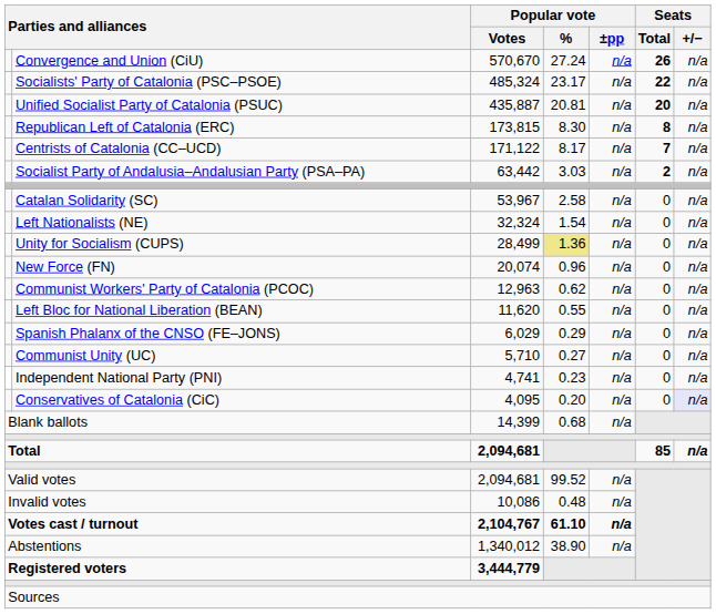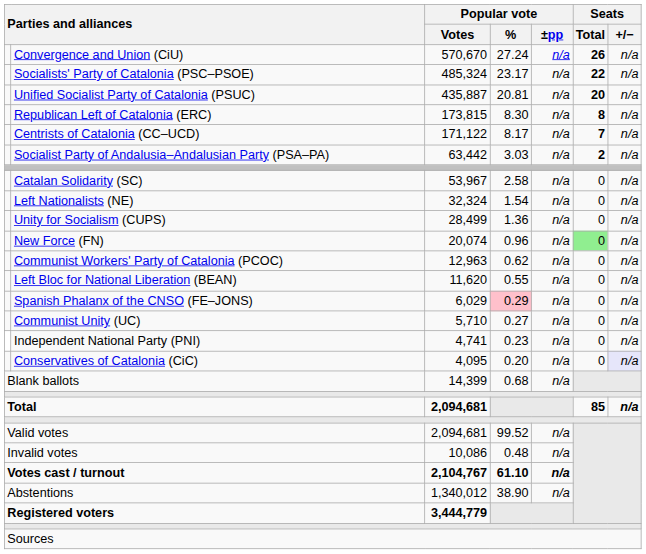Unity for Socialism (CUPS) | Popular vote / %: khaki background -> no background
New Force (FN) | Seats / Total: no background -> lightgreen background
Spanish Phalanx of the CNSO (FE–JONS) | Popular vote / %: no background -> pink background
